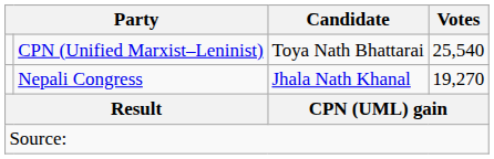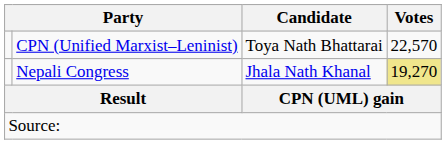CPN (Unified Marxist–Leninist) | Votes: 25,540 -> 22,570
Nepali Congress | Votes: no background -> khaki background
